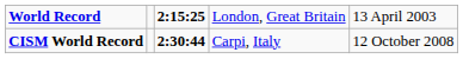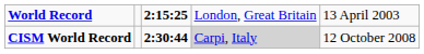CISM World Record | column 4: no background -> lightgrey background
